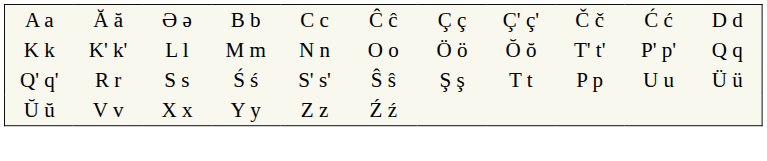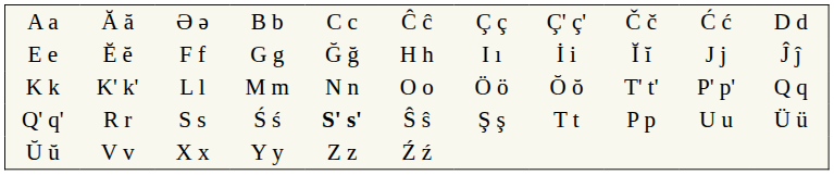+ row: E e | Ĕ ĕ | F f | G g | Ğ ğ | H h | I ı | İ i | Ĭ ĭ | J j | Ĵ ĵ
Q' q' | column 5: normal -> bold
